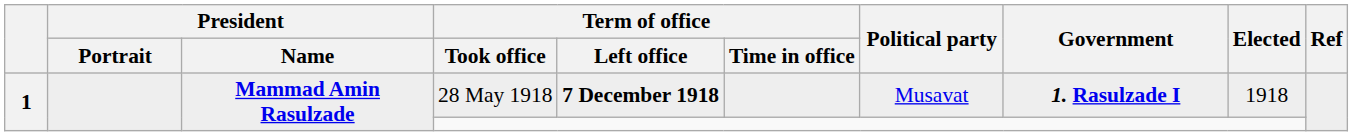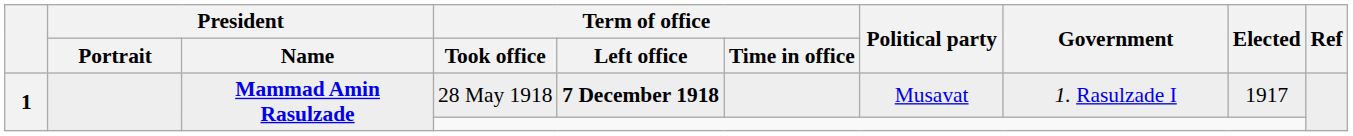28 May 1918 | Government: bold -> normal
28 May 1918 | Elected: 1918 -> 1917
